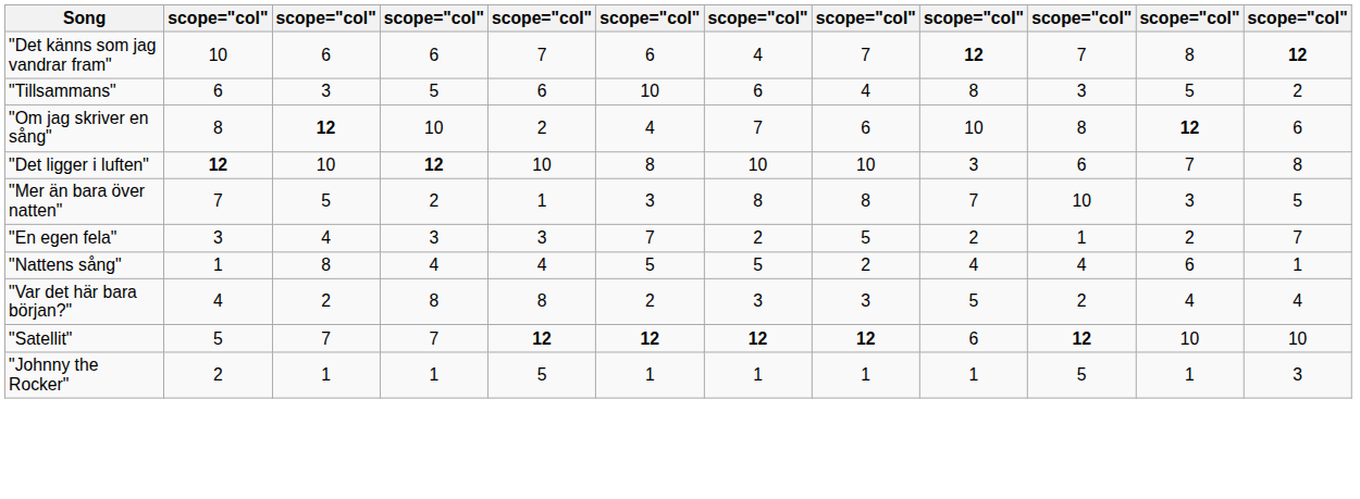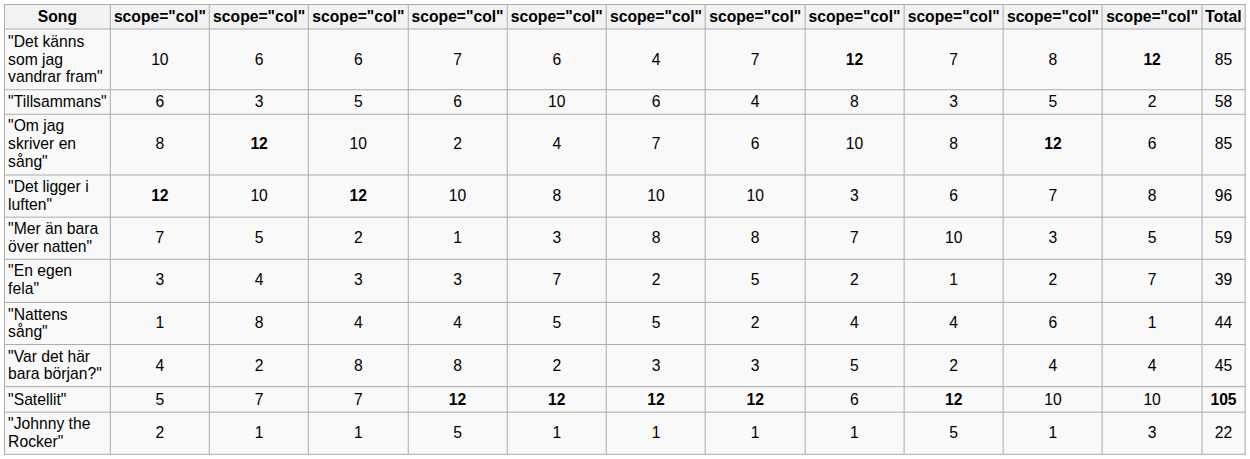+ column: Total | 85 | 58 | 85 | 96 | 59 | 39 | 44 | 45 | 105 | 22
